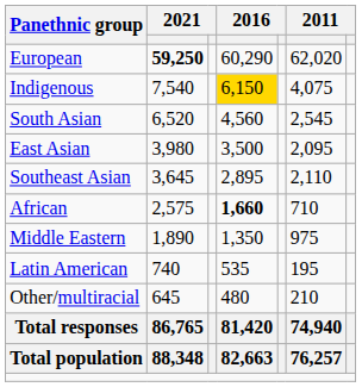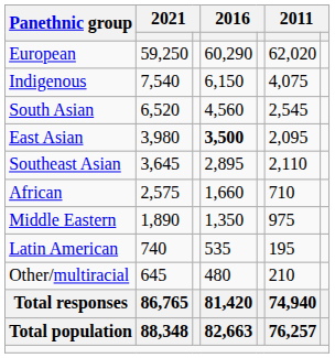European | column 2: bold -> normal
Indigenous | column 4: gold background -> no background
East Asian | column 4: normal -> bold
African | column 4: bold -> normal
